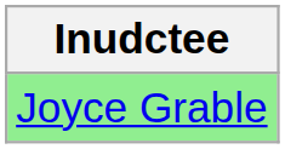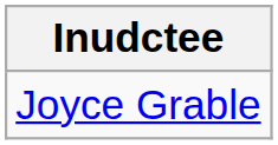row 2 | column 1: lightgreen background -> no background
